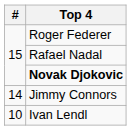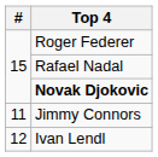Jimmy Connors | #: 14 -> 11
Ivan Lendl | #: 10 -> 12
